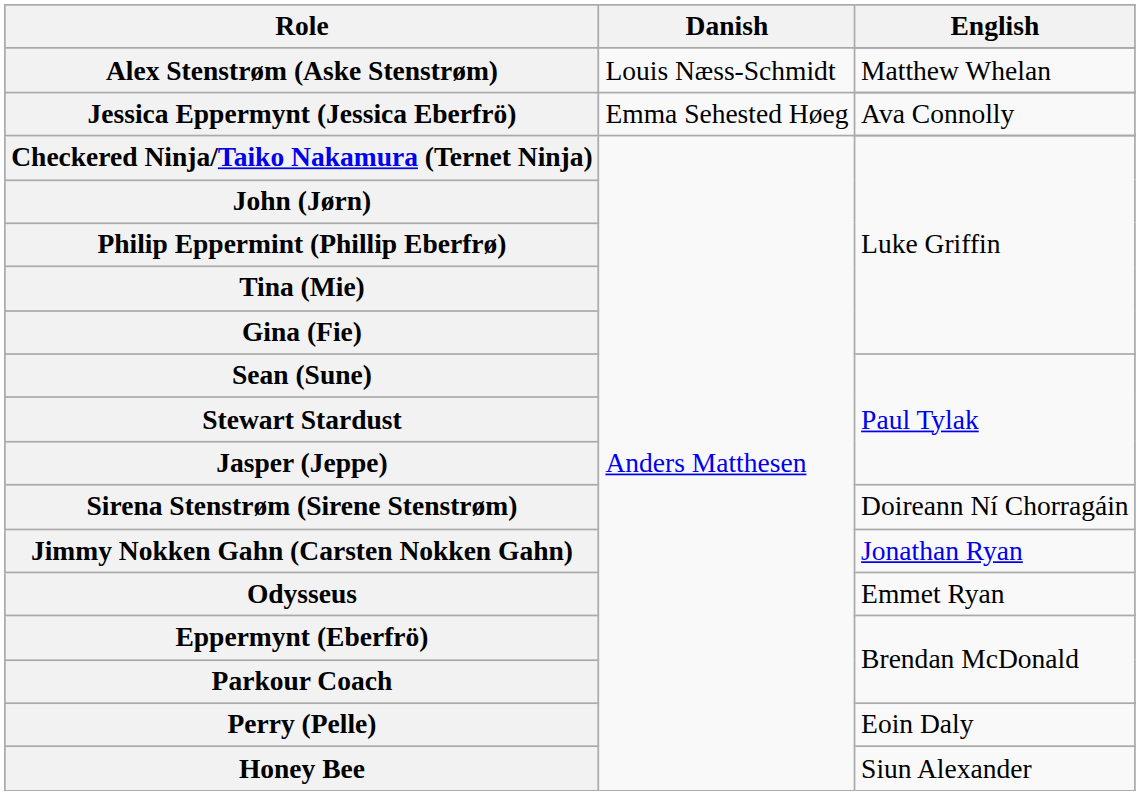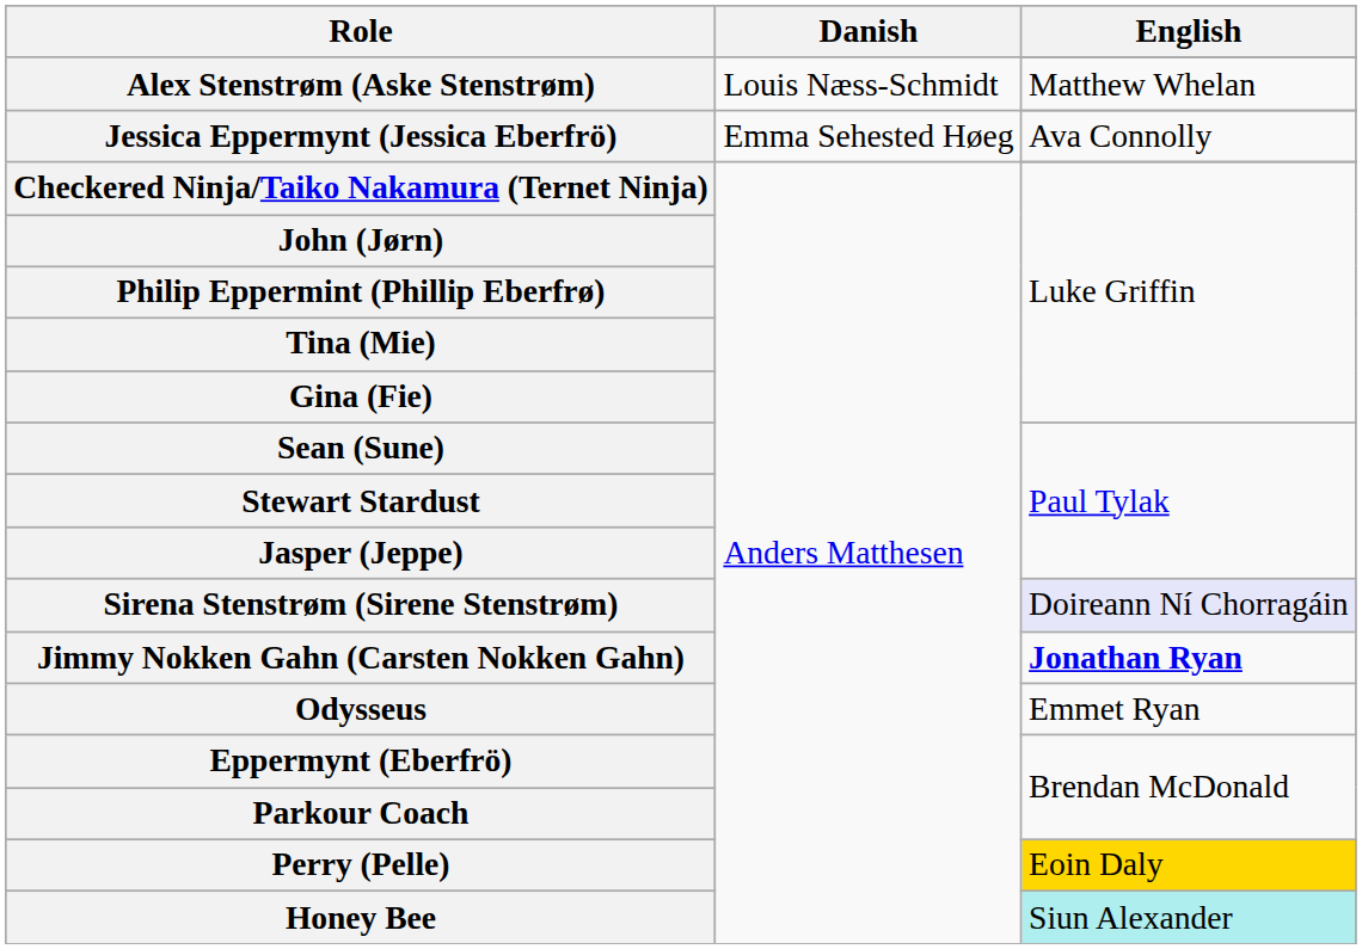Doireann Ní Chorragáin | English: no background -> lavender background
Jonathan Ryan | English: normal -> bold
Eoin Daly | English: no background -> gold background
Siun Alexander | English: no background -> paleturquoise background
